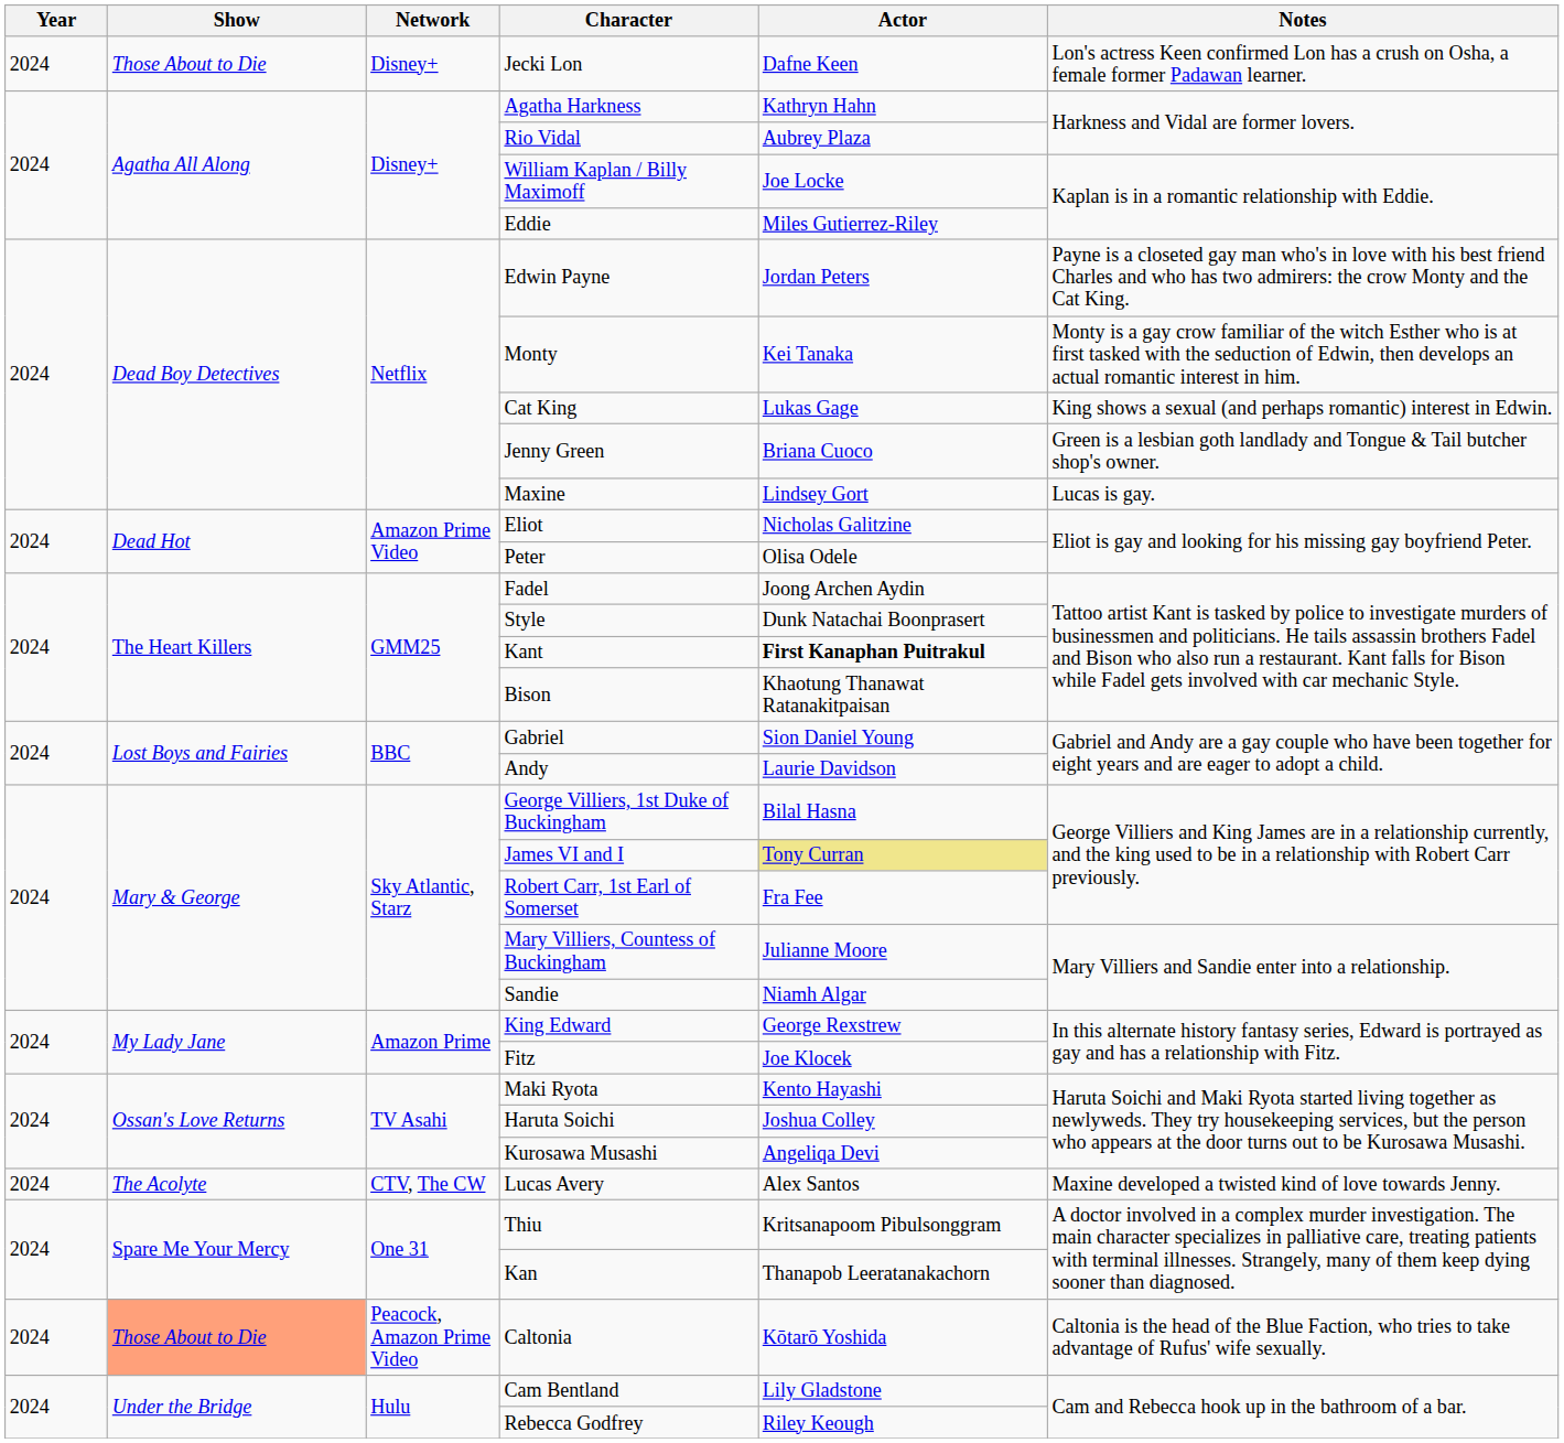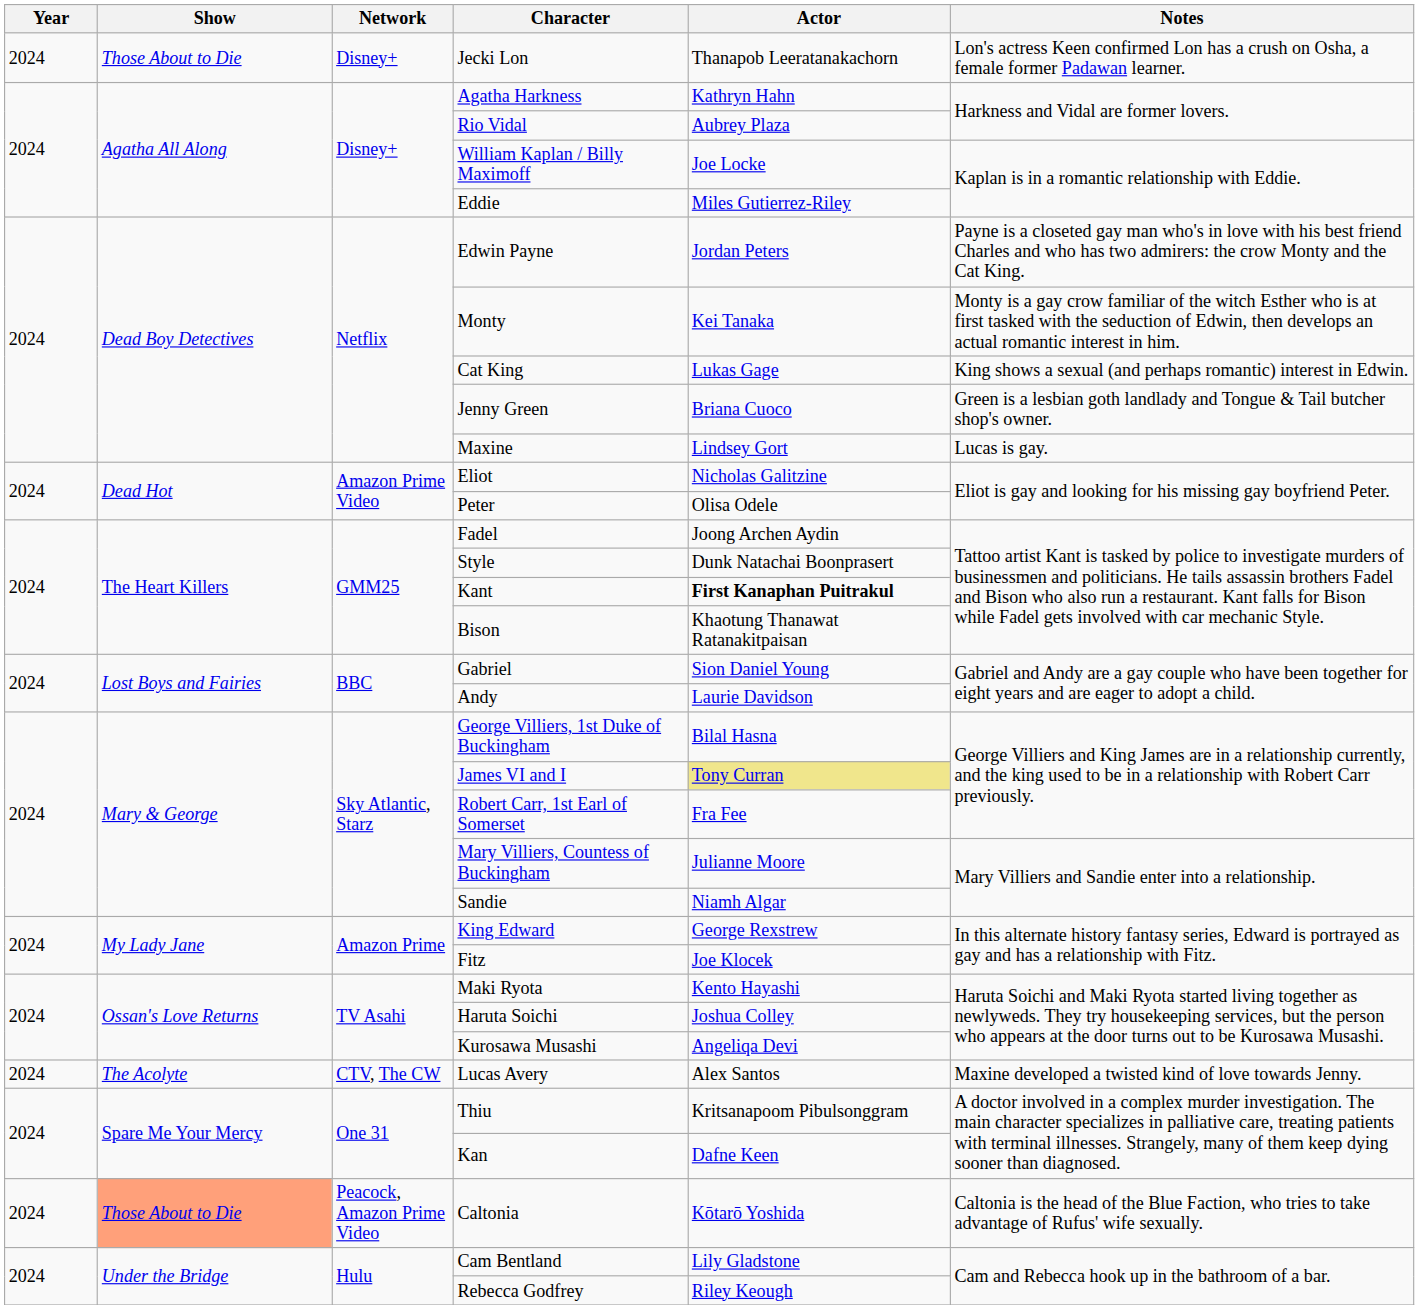Jecki Lon | Actor: Dafne Keen -> Thanapob Leeratanakachorn
Kan | Actor: Thanapob Leeratanakachorn -> Dafne Keen
